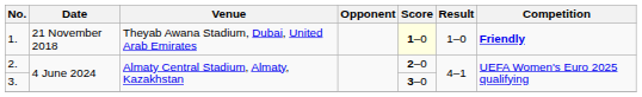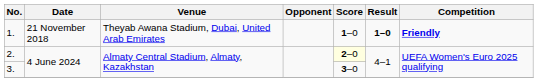1. | Score: lightyellow background -> no background
1. | Result: normal -> bold
2. | Score: no background -> lightyellow background
